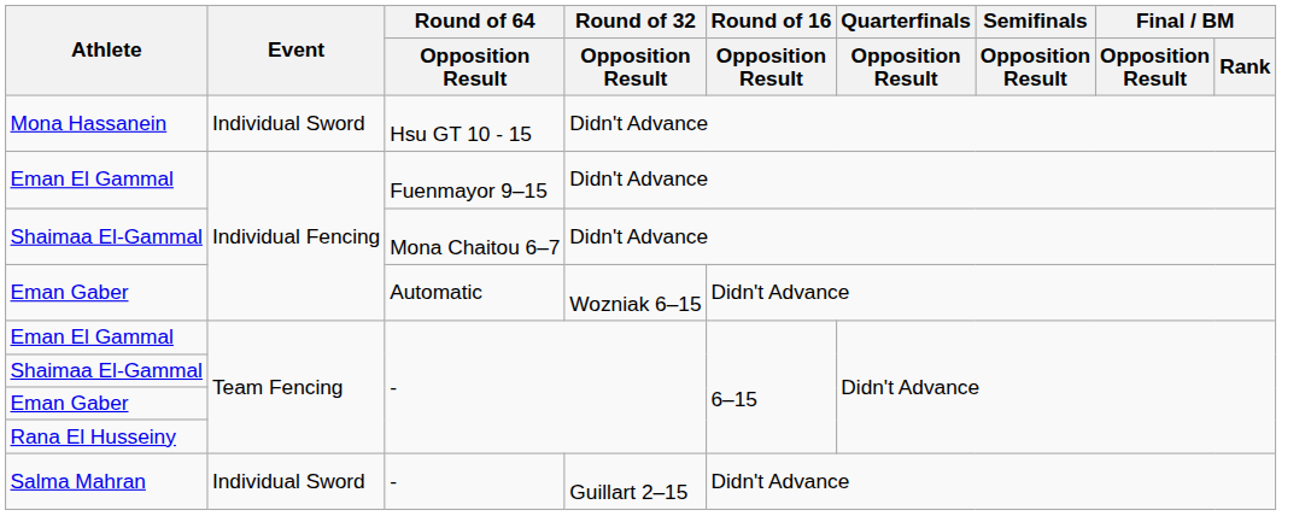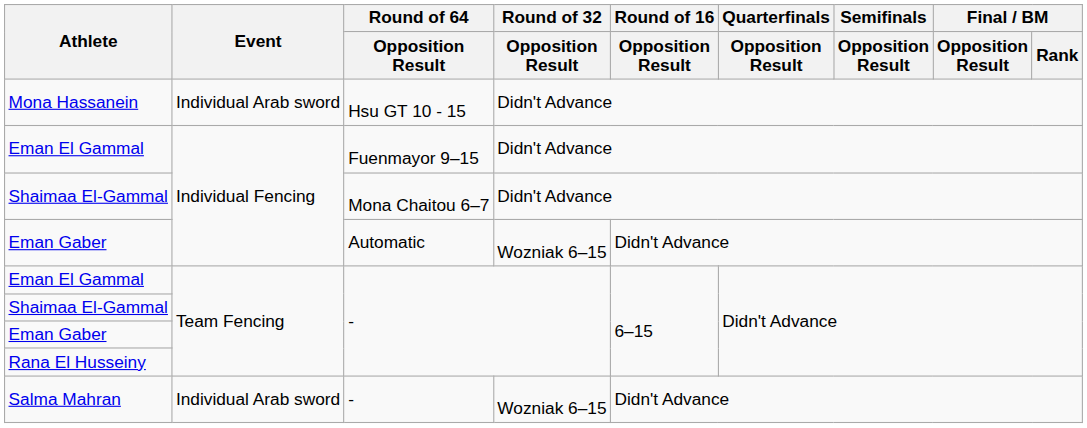Mona Hassanein | Event: Individual Sword -> Individual Arab sword
Salma Mahran | Event: Individual Sword -> Individual Arab sword
Salma Mahran | Round of 32 / Opposition Result: Guillart 2–15 -> Wozniak 6–15
